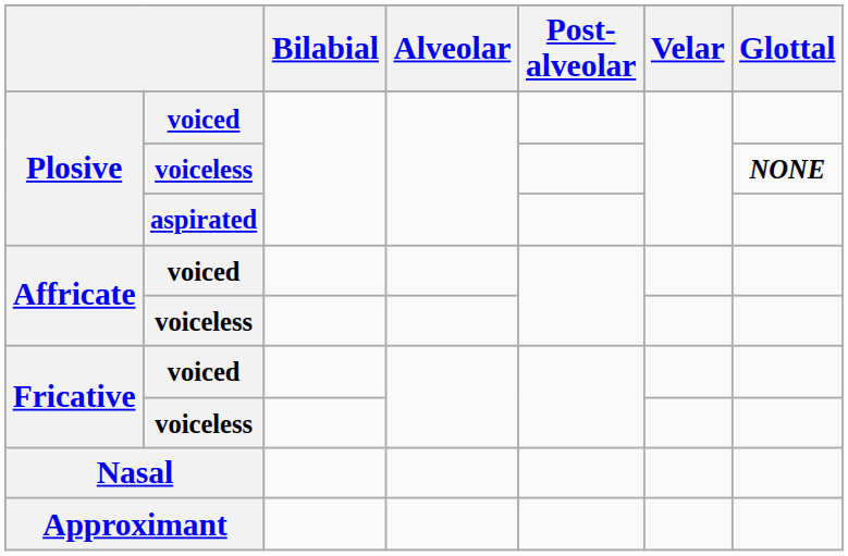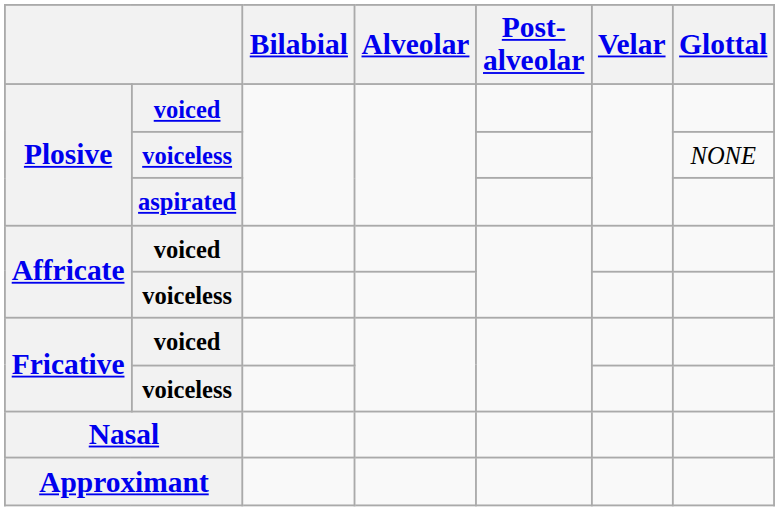Plosive / voiceless | Glottal: bold -> normal
